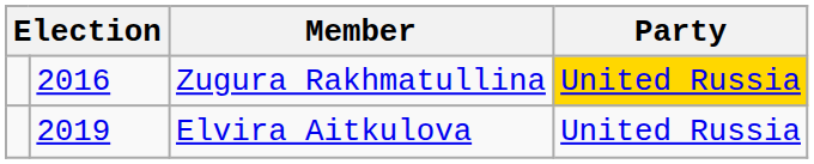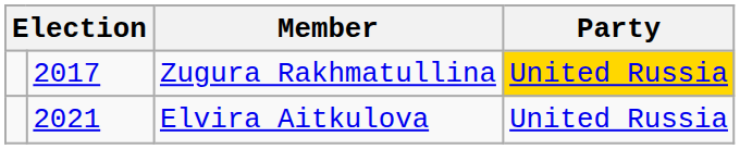Zugura Rakhmatullina | column 2: 2016 -> 2017
Elvira Aitkulova | column 2: 2019 -> 2021
